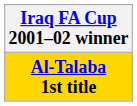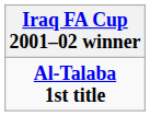row 2 | column 1: gold background -> no background
